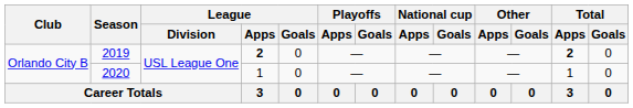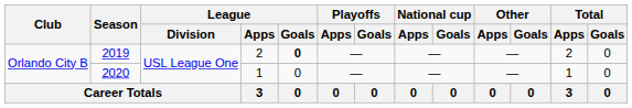2019 | League / Apps: bold -> normal
2019 | League / Goals: normal -> bold
2019 | Total / Apps: bold -> normal
